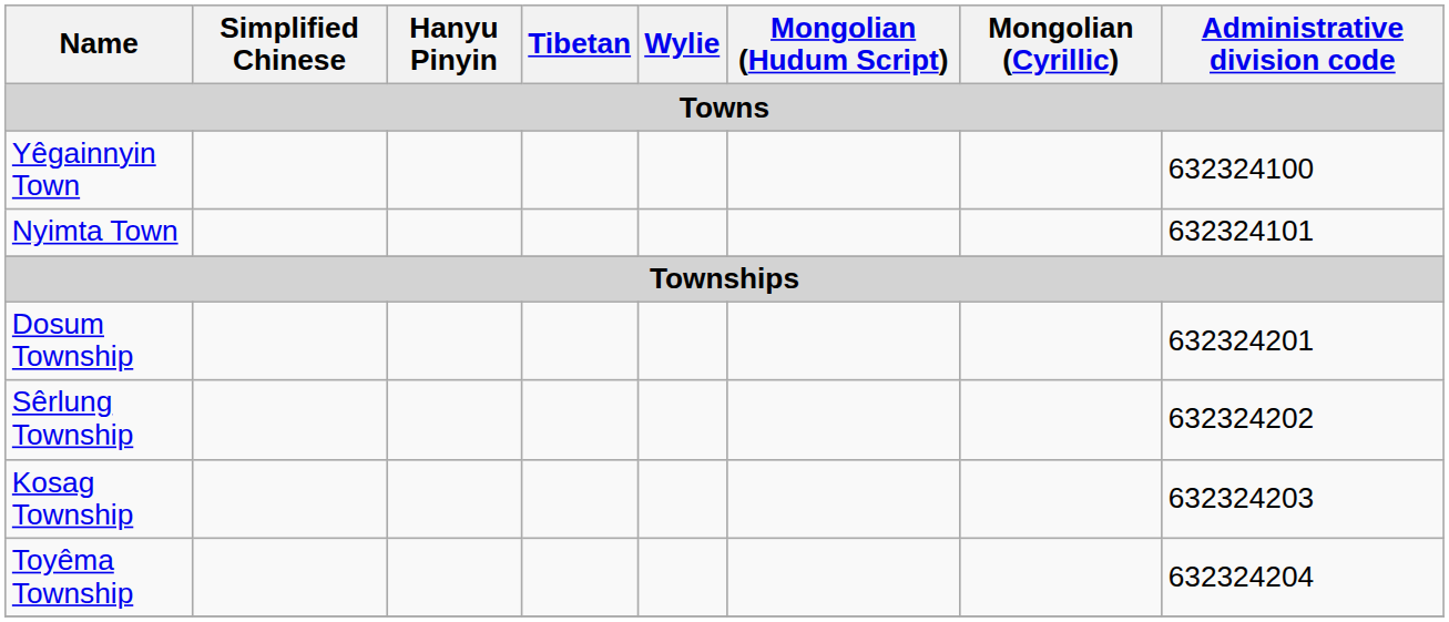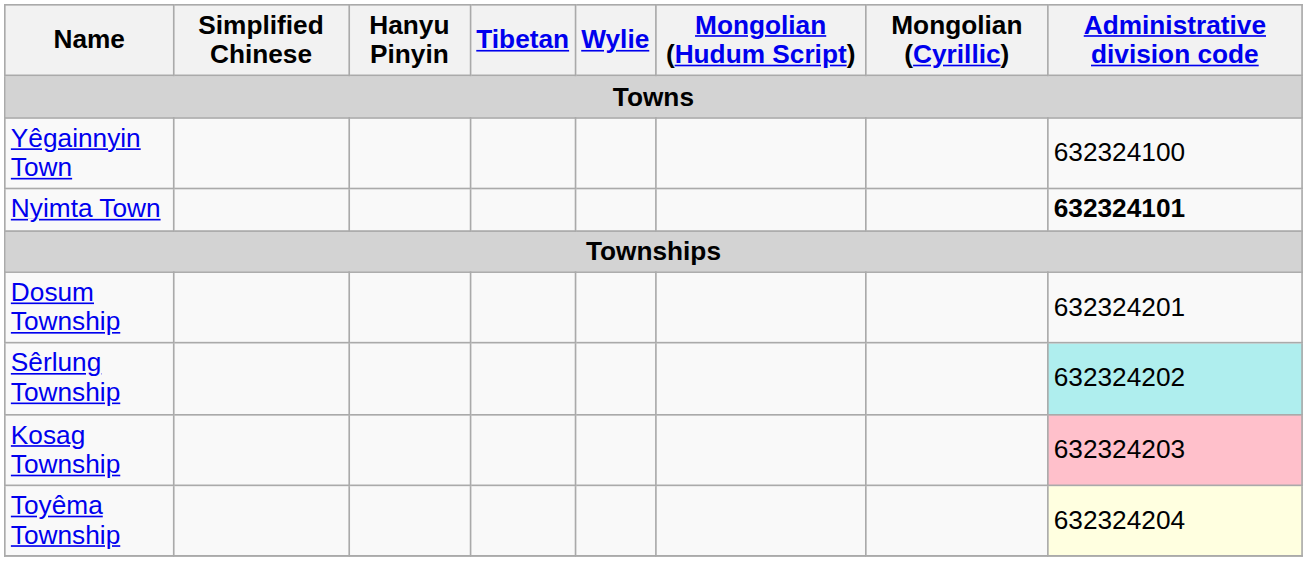Nyimta Town | Administrative division code: normal -> bold
Sêrlung Township | Administrative division code: no background -> paleturquoise background
Kosag Township | Administrative division code: no background -> pink background
Toyêma Township | Administrative division code: no background -> lightyellow background
